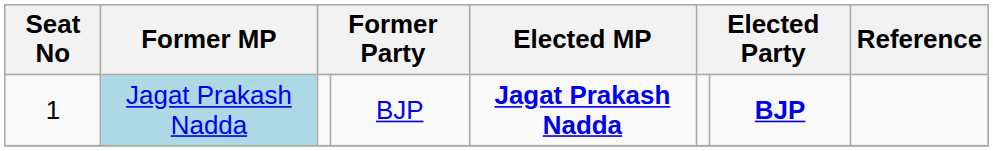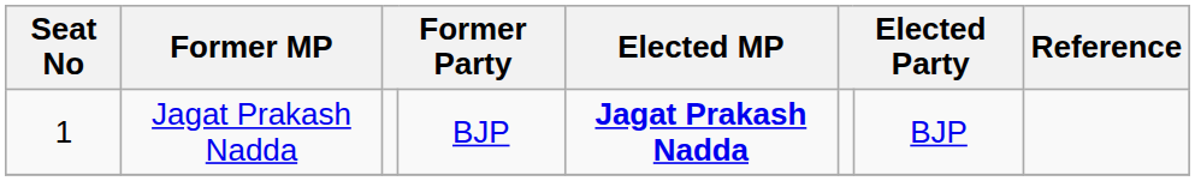row 2 | Former MP: lightblue background -> no background
row 2 | column 7: bold -> normal
